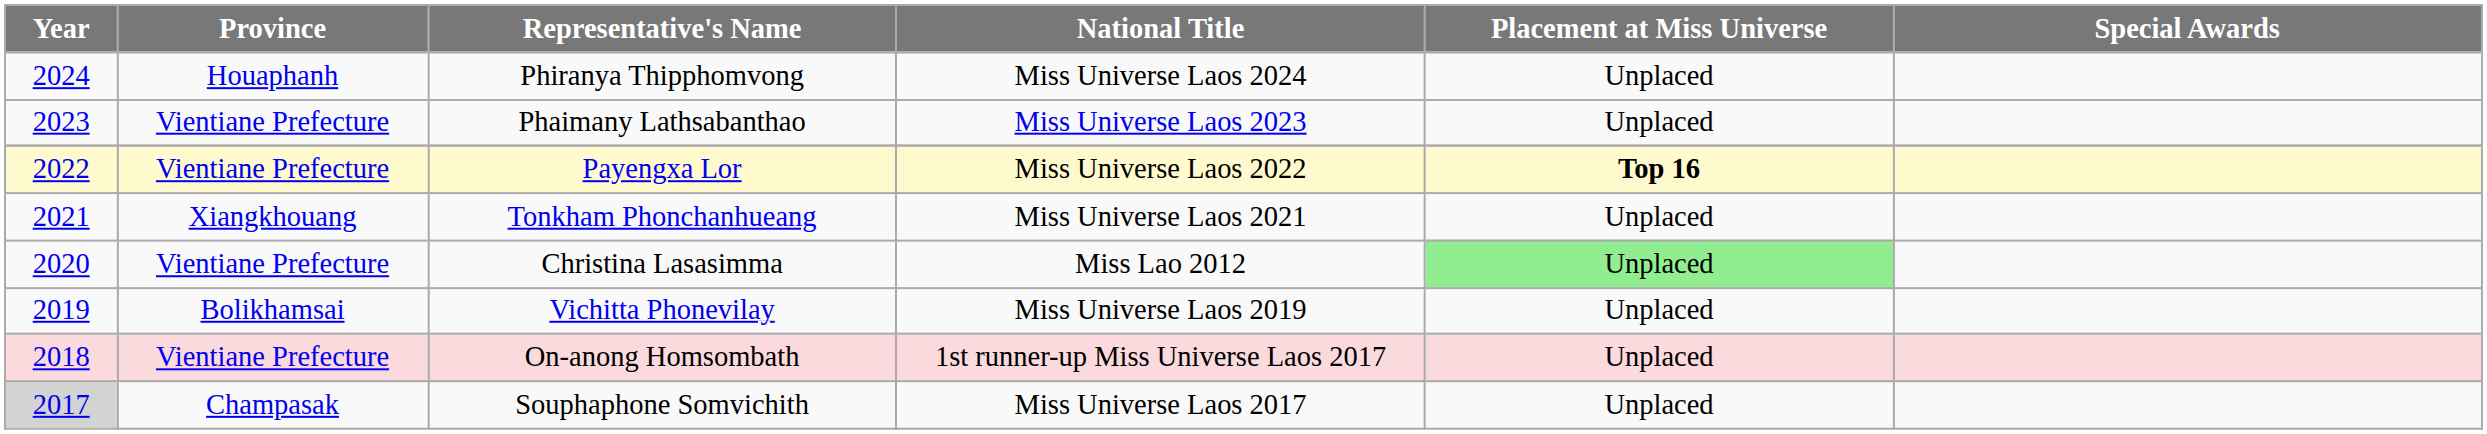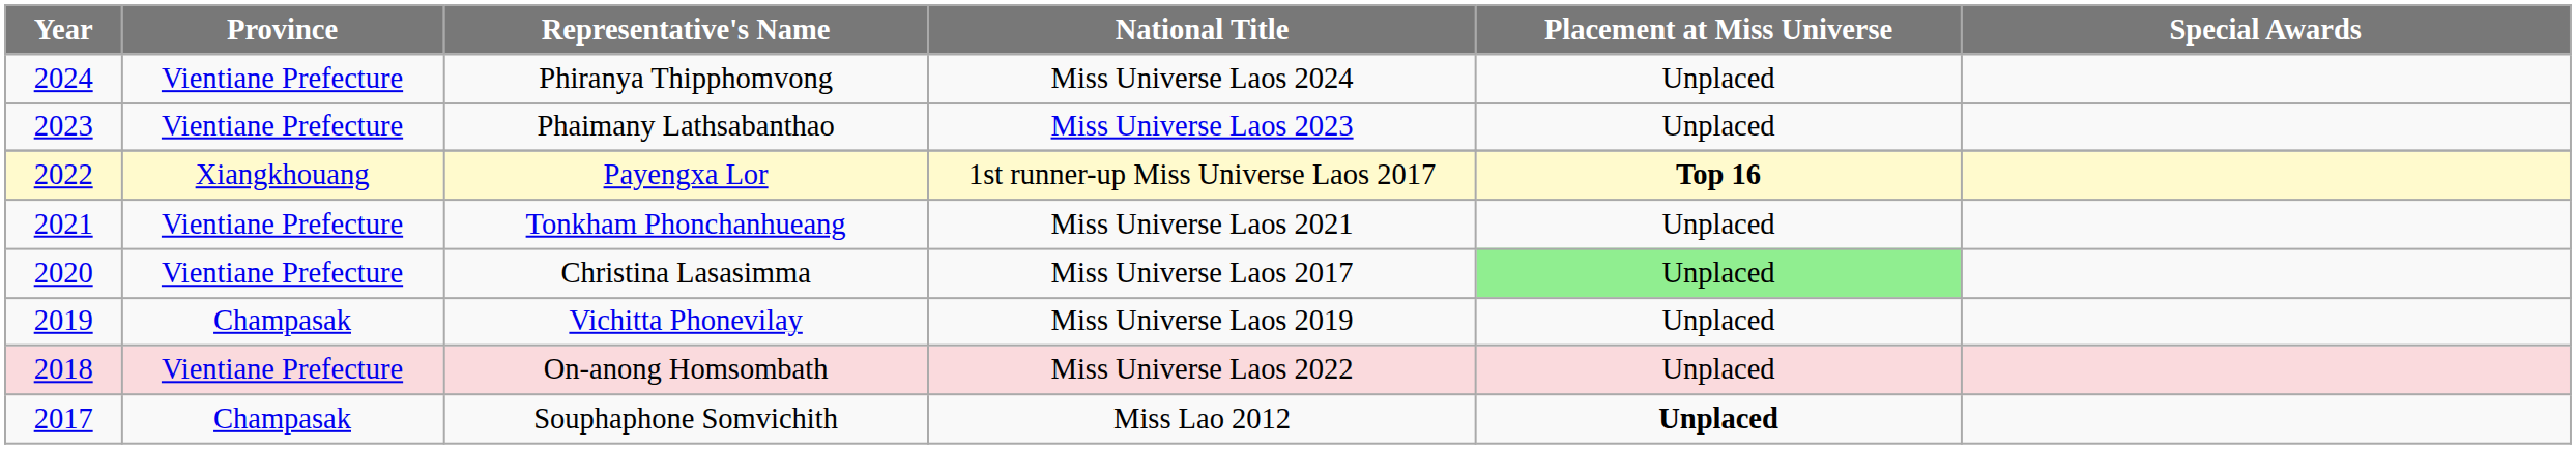Phiranya Thipphomvong | Province: Houaphanh -> Vientiane Prefecture
Payengxa Lor | Province: Vientiane Prefecture -> Xiangkhouang
Payengxa Lor | National Title: Miss Universe Laos 2022 -> 1st runner-up Miss Universe Laos 2017
Tonkham Phonchanhueang | Province: Xiangkhouang -> Vientiane Prefecture
Christina Lasasimma | National Title: Miss Lao 2012 -> Miss Universe Laos 2017
Vichitta Phonevilay | Province: Bolikhamsai -> Champasak
On-anong Homsombath | National Title: 1st runner-up Miss Universe Laos 2017 -> Miss Universe Laos 2022
Souphaphone Somvichith | Year: lightgrey background -> no background
Souphaphone Somvichith | National Title: Miss Universe Laos 2017 -> Miss Lao 2012
Souphaphone Somvichith | Placement at Miss Universe: normal -> bold
